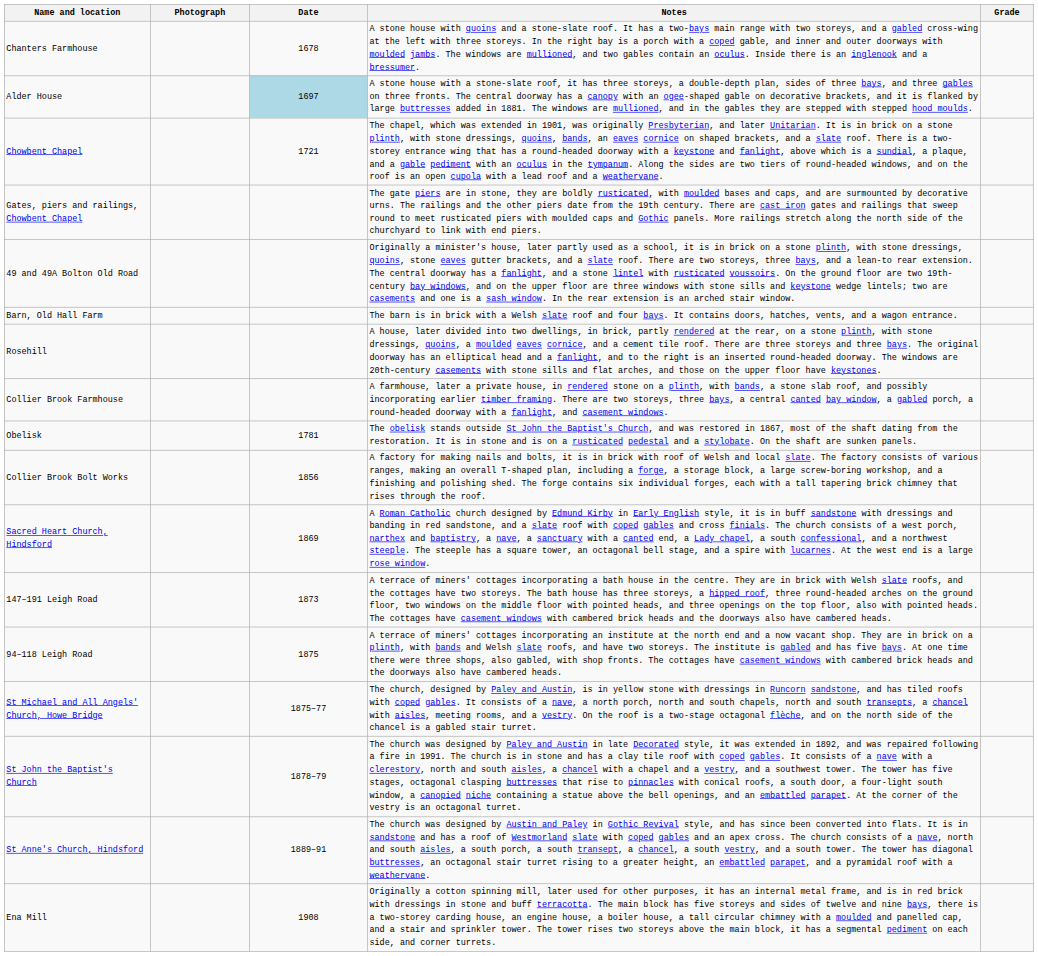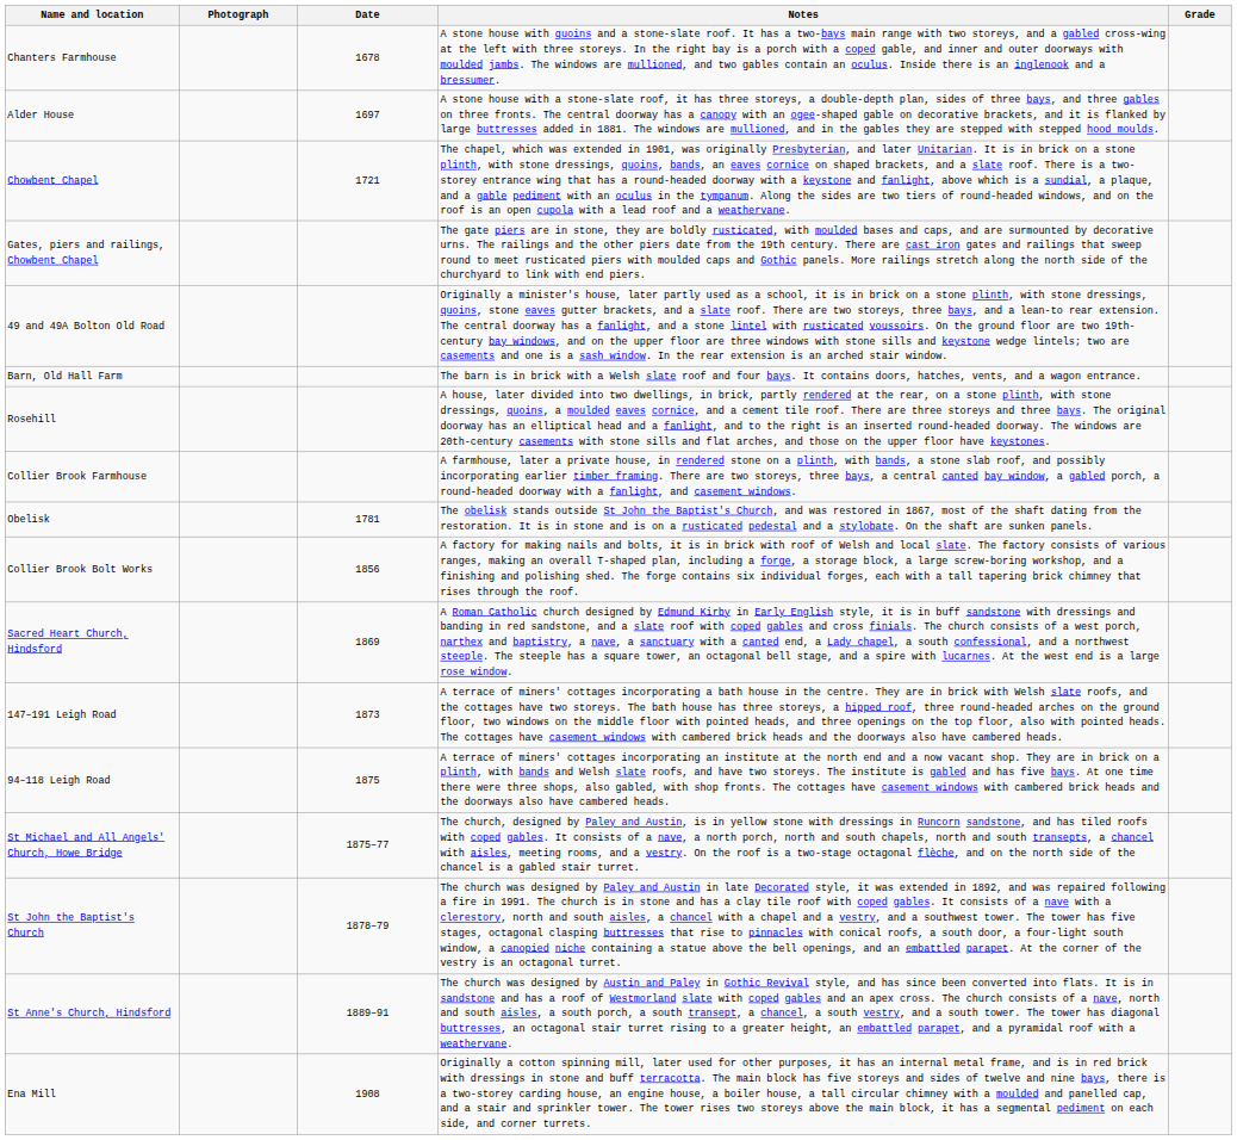Alder House | Date: lightblue background -> no background
